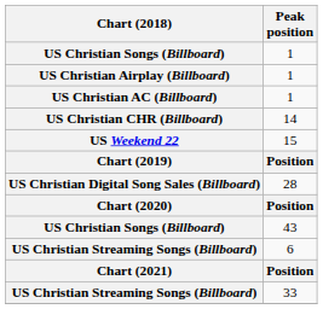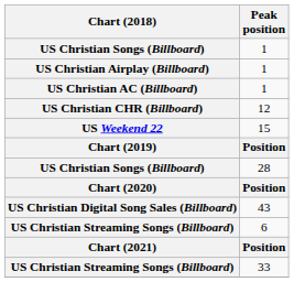row 5 | Peak position: 14 -> 12
row 8 | Chart (2018): US Christian Digital Song Sales (Billboard) -> US Christian Songs (Billboard)
row 10 | Chart (2018): US Christian Songs (Billboard) -> US Christian Digital Song Sales (Billboard)
